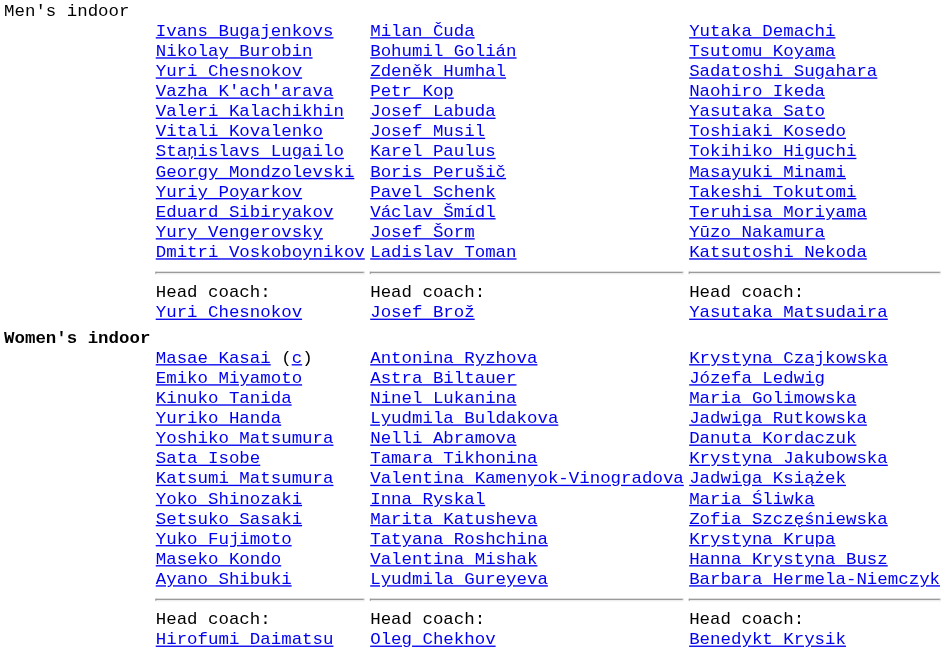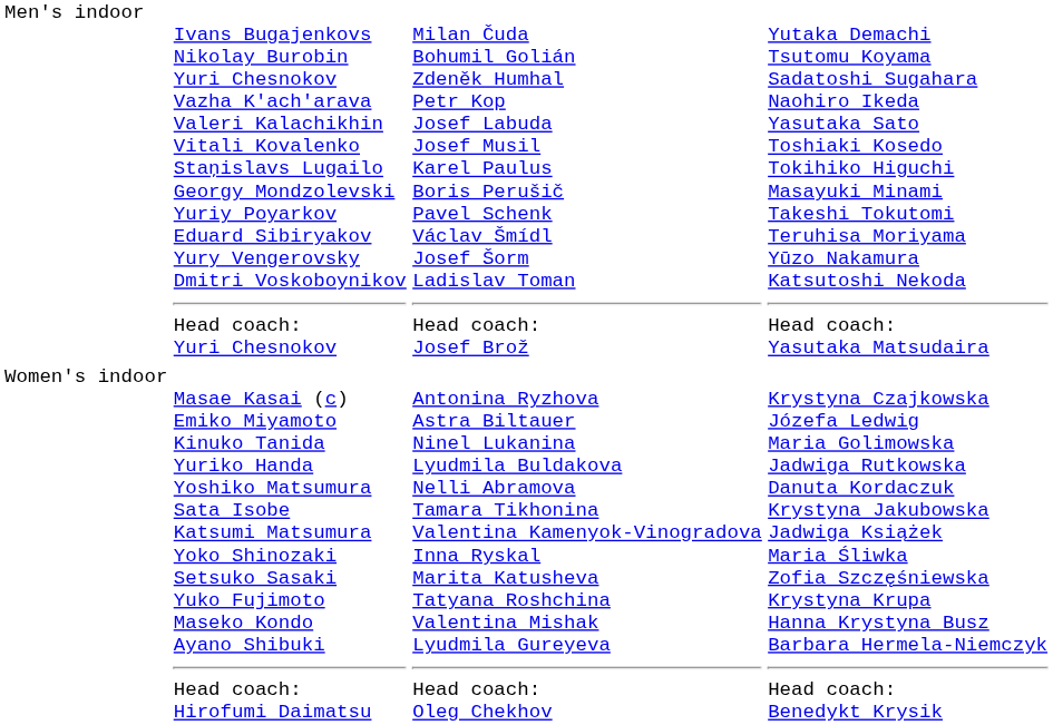Women's indoor | column 1: bold -> normal
